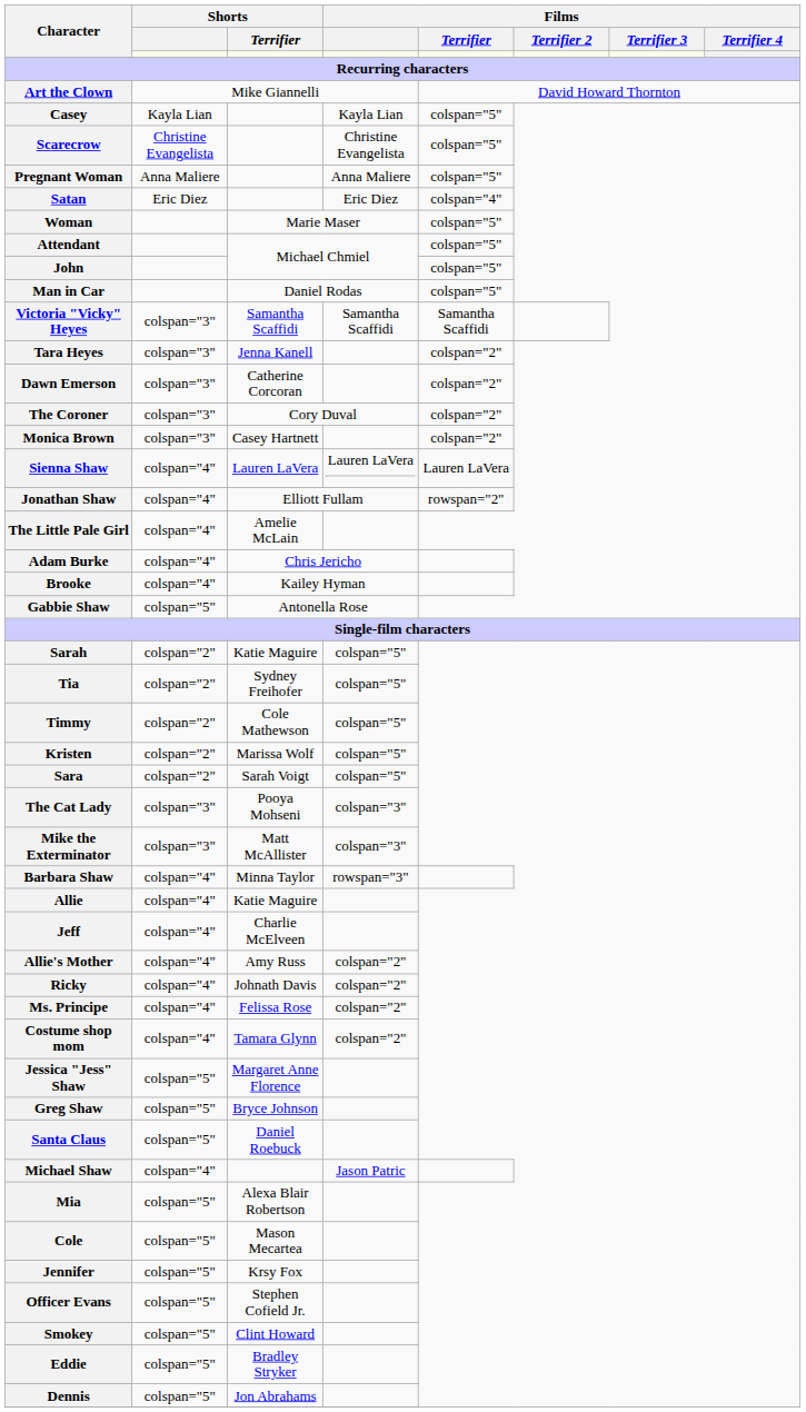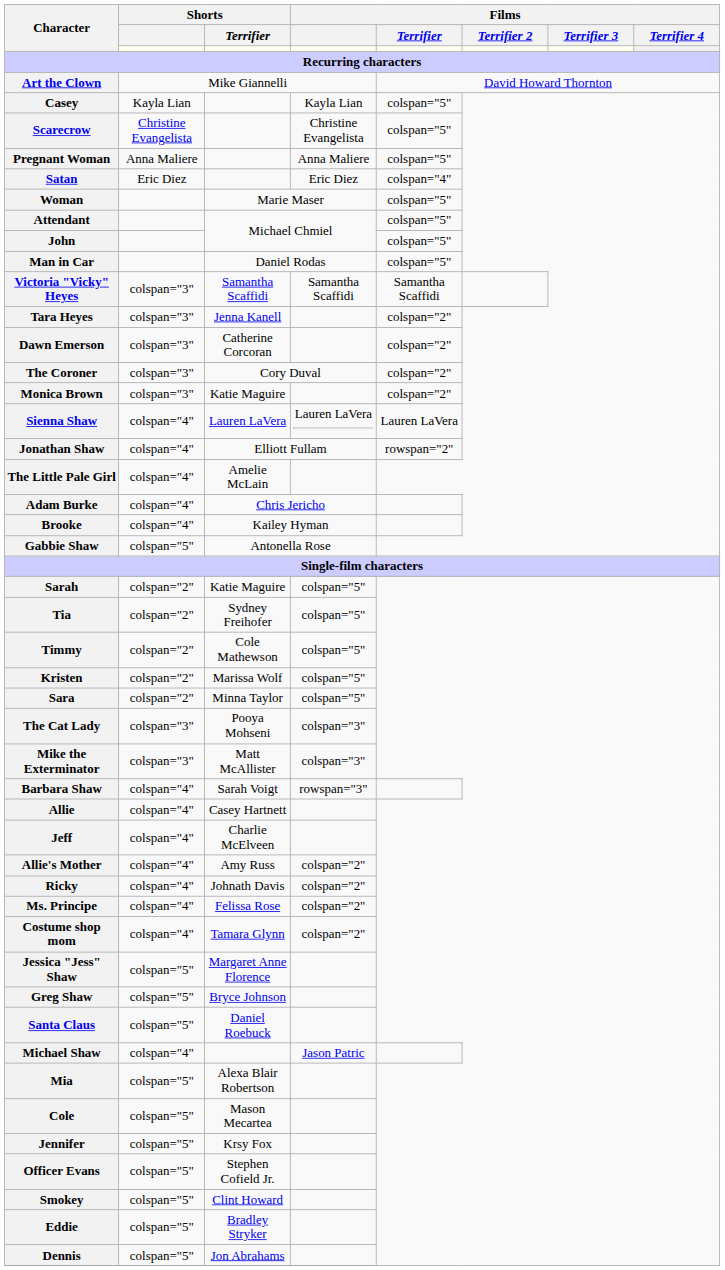Monica Brown | Shorts / Terrifier: Casey Hartnett -> Katie Maguire
Sara | Shorts / Terrifier: Sarah Voigt -> Minna Taylor
Barbara Shaw | Shorts / Terrifier: Minna Taylor -> Sarah Voigt
Allie | Shorts / Terrifier: Katie Maguire -> Casey Hartnett
